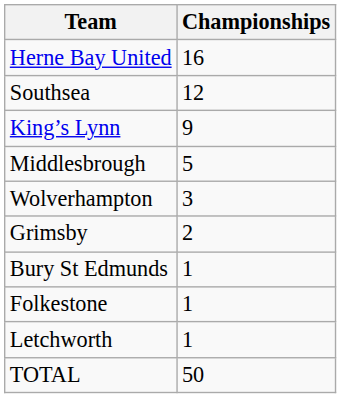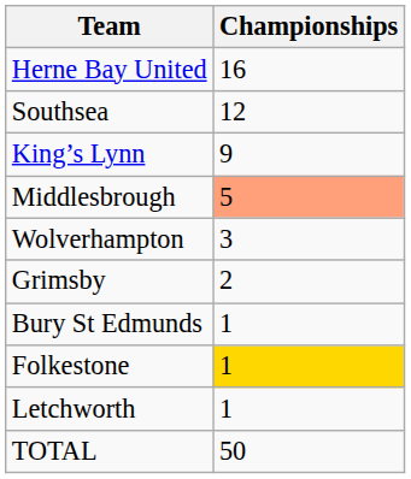Middlesbrough | Championships: no background -> lightsalmon background
Folkestone | Championships: no background -> gold background
